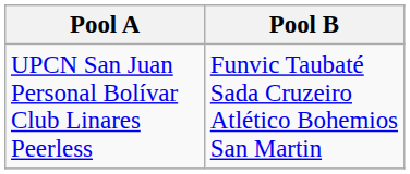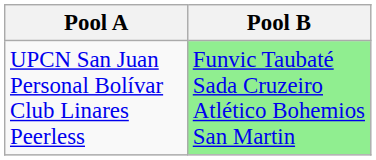UPCN San Juan Personal Bolívar Club Linares Peerless | Pool B: no background -> lightgreen background
